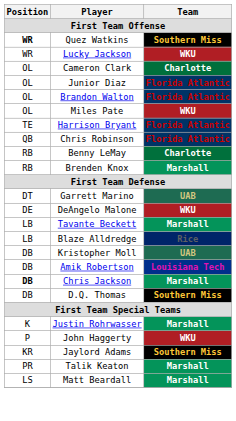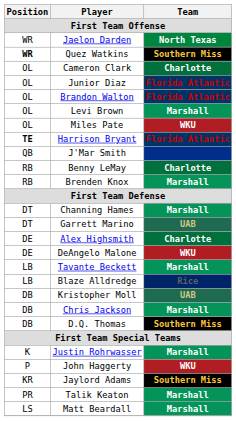+ row: WR | Jaelon Darden | North Texas
- row: WR | Lucky Jackson | WKU
+ row: OL | Levi Brown | Marshall
Harrison Bryant | Position: normal -> bold
- row: QB | Chris Robinson | Florida Atlantic
+ row: QB | J'Mar Smith
+ row: DT | Channing Hames | Marshall
+ row: DE | Alex Highsmith | Charlotte
- row: DB | Amik Robertson | Louisiana Tech
Chris Jackson | Position: bold -> normal
